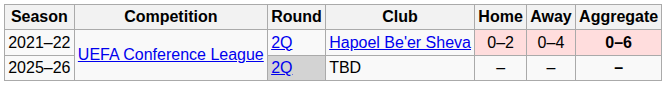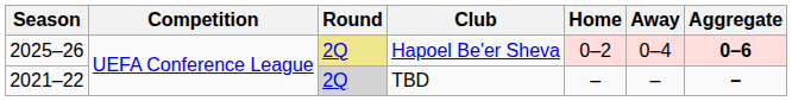Hapoel Be'er Sheva | Season: 2021–22 -> 2025–26
Hapoel Be'er Sheva | Round: no background -> khaki background
TBD | Season: 2025–26 -> 2021–22
